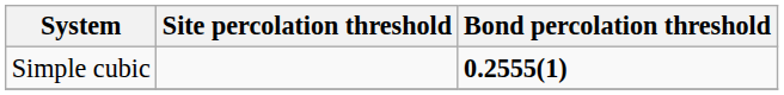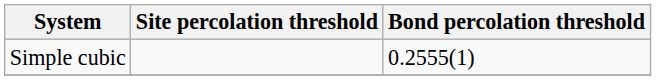Simple cubic | Bond percolation threshold: bold -> normal
